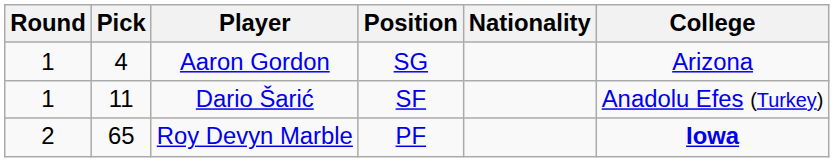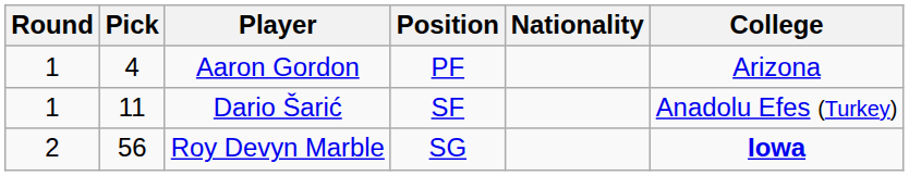Aaron Gordon | Position: SG -> PF
Roy Devyn Marble | Pick: 65 -> 56
Roy Devyn Marble | Position: PF -> SG
